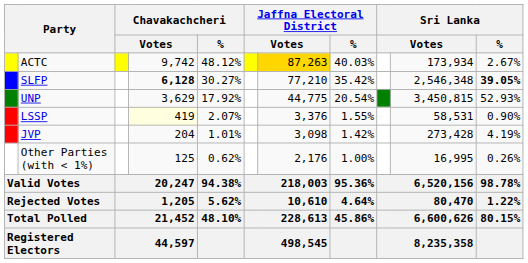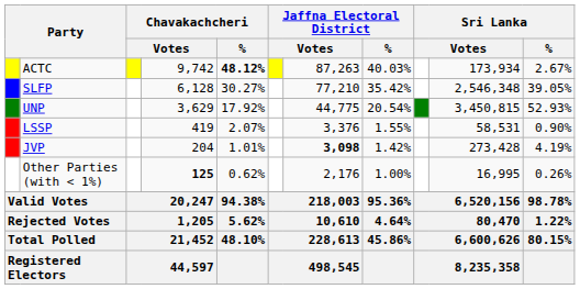ACTC | Chavakachcheri / %: normal -> bold
ACTC | column 7: gold background -> no background
SLFP | column 4: bold -> normal
SLFP | Sri Lanka / %: bold -> normal
LSSP | column 4: lightyellow background -> no background
JVP | column 7: normal -> bold
Other Parties (with < 1%) | column 4: normal -> bold
